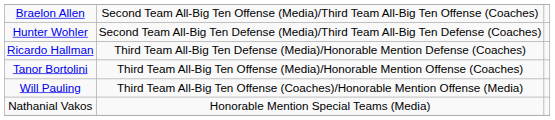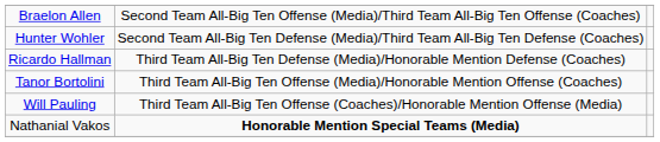Nathanial Vakos | column 2: normal -> bold
